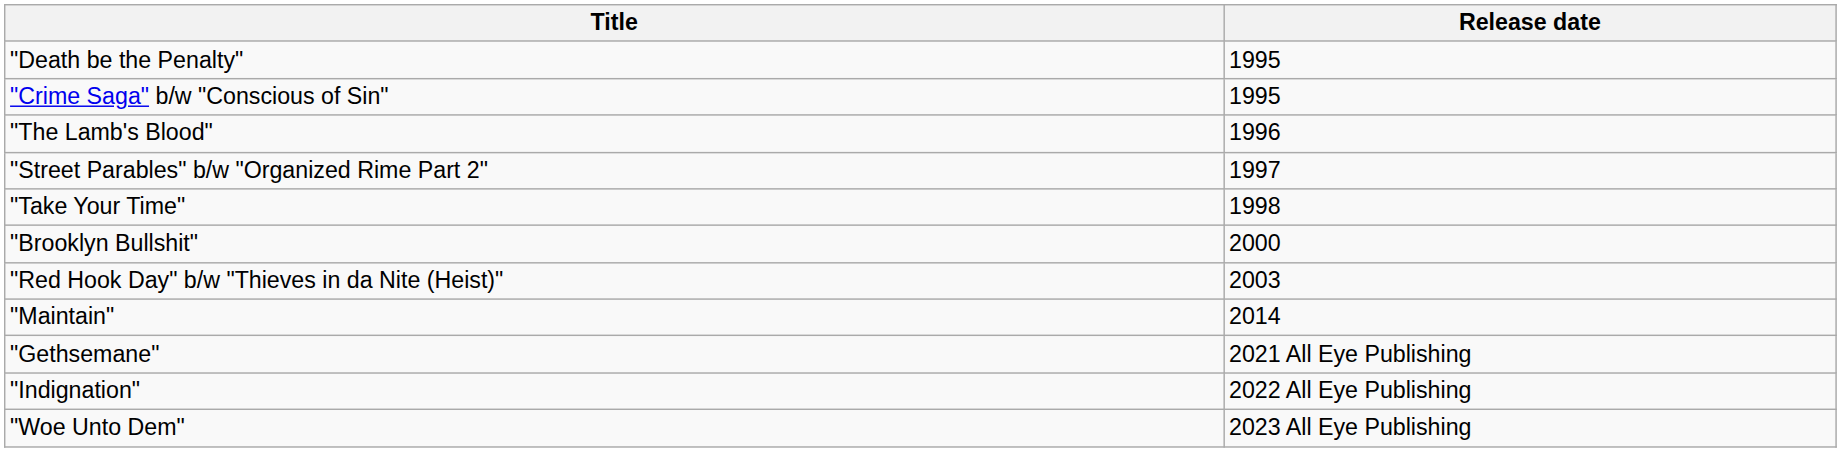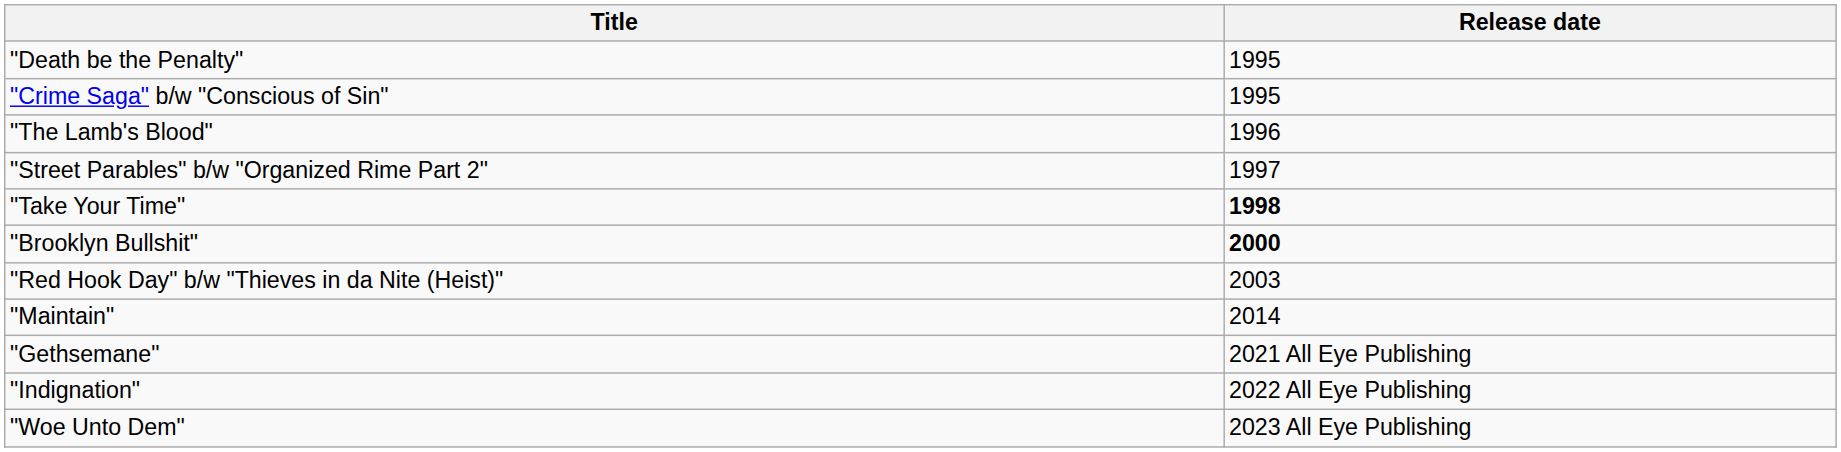"Take Your Time" | Release date: normal -> bold
"Brooklyn Bullshit" | Release date: normal -> bold
